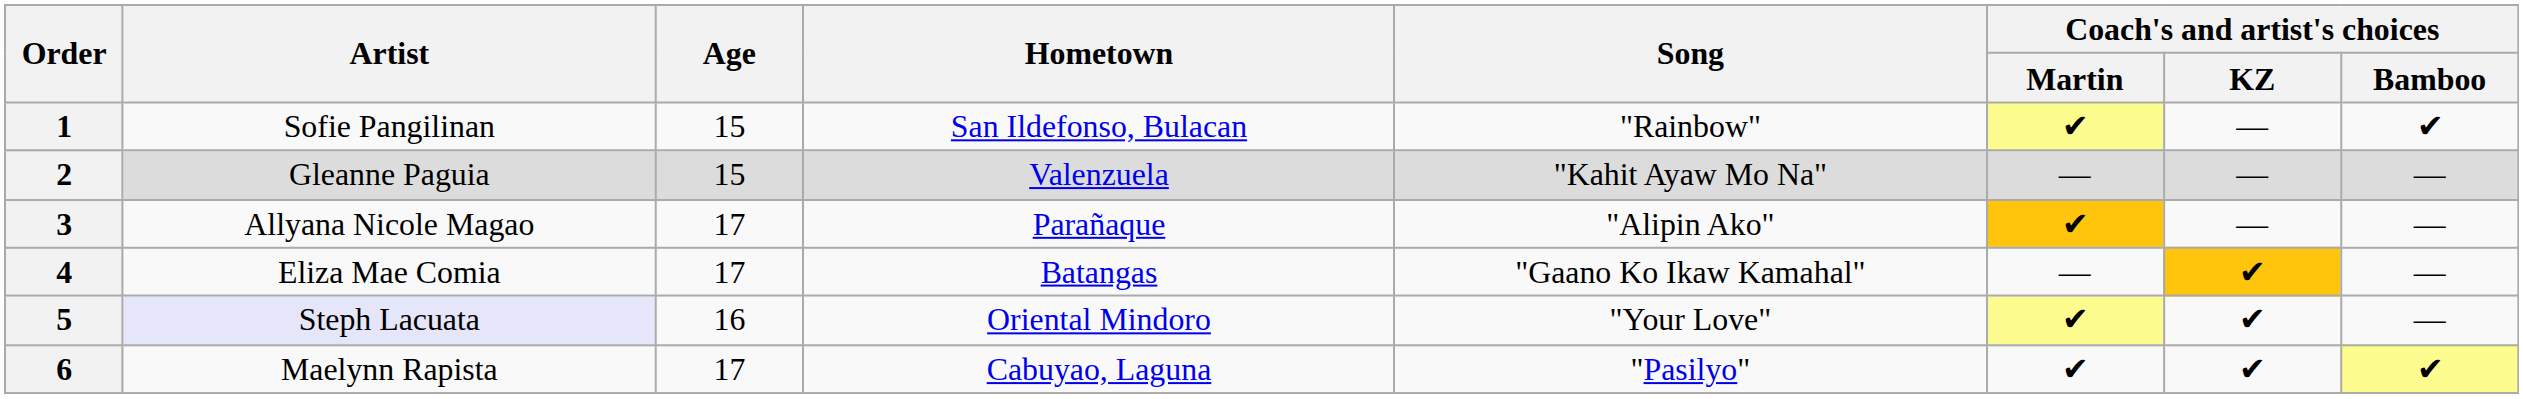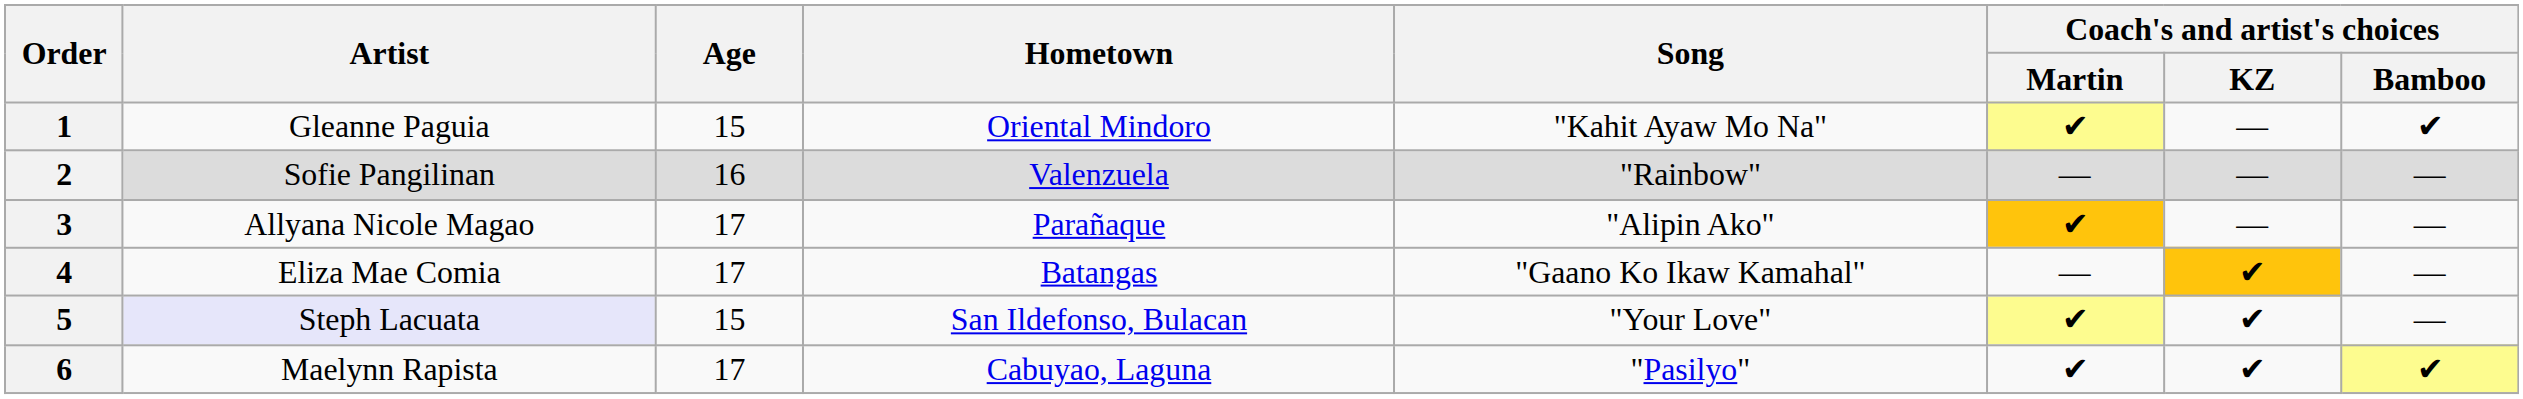1 | Artist: Sofie Pangilinan -> Gleanne Paguia
1 | Hometown: San Ildefonso, Bulacan -> Oriental Mindoro
1 | Song: "Rainbow" -> "Kahit Ayaw Mo Na"
2 | Artist: Gleanne Paguia -> Sofie Pangilinan
2 | Age: 15 -> 16
2 | Song: "Kahit Ayaw Mo Na" -> "Rainbow"
5 | Age: 16 -> 15
5 | Hometown: Oriental Mindoro -> San Ildefonso, Bulacan
